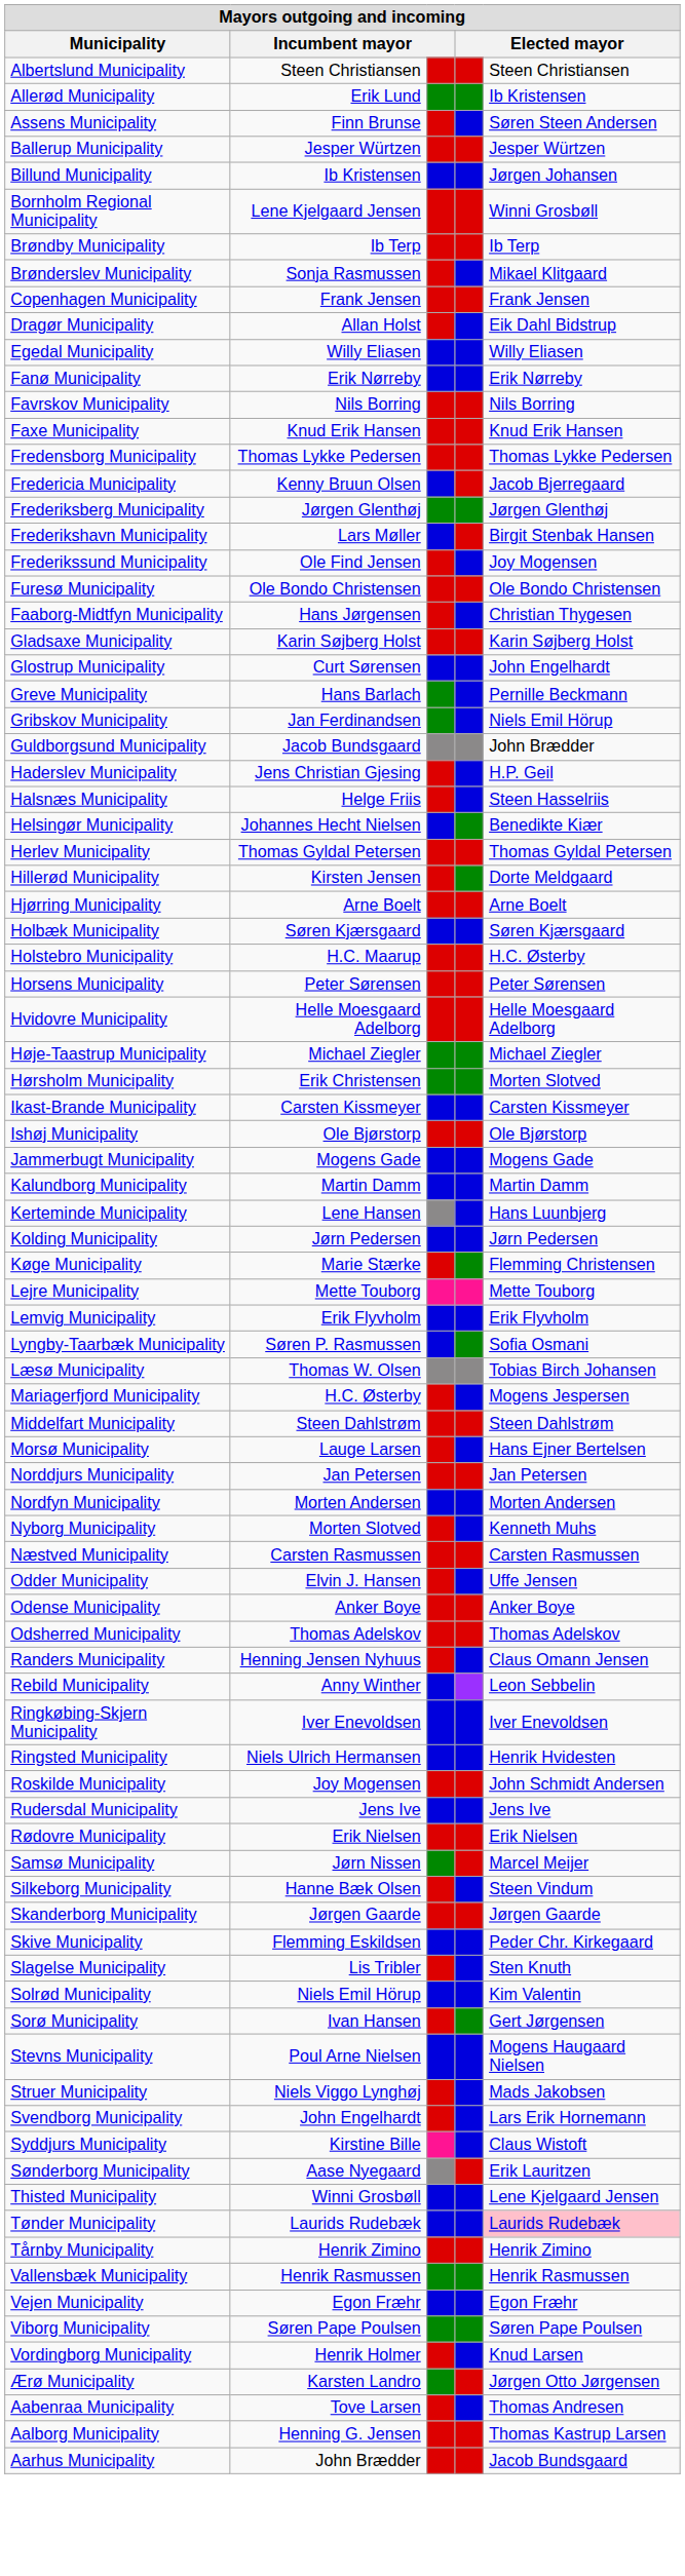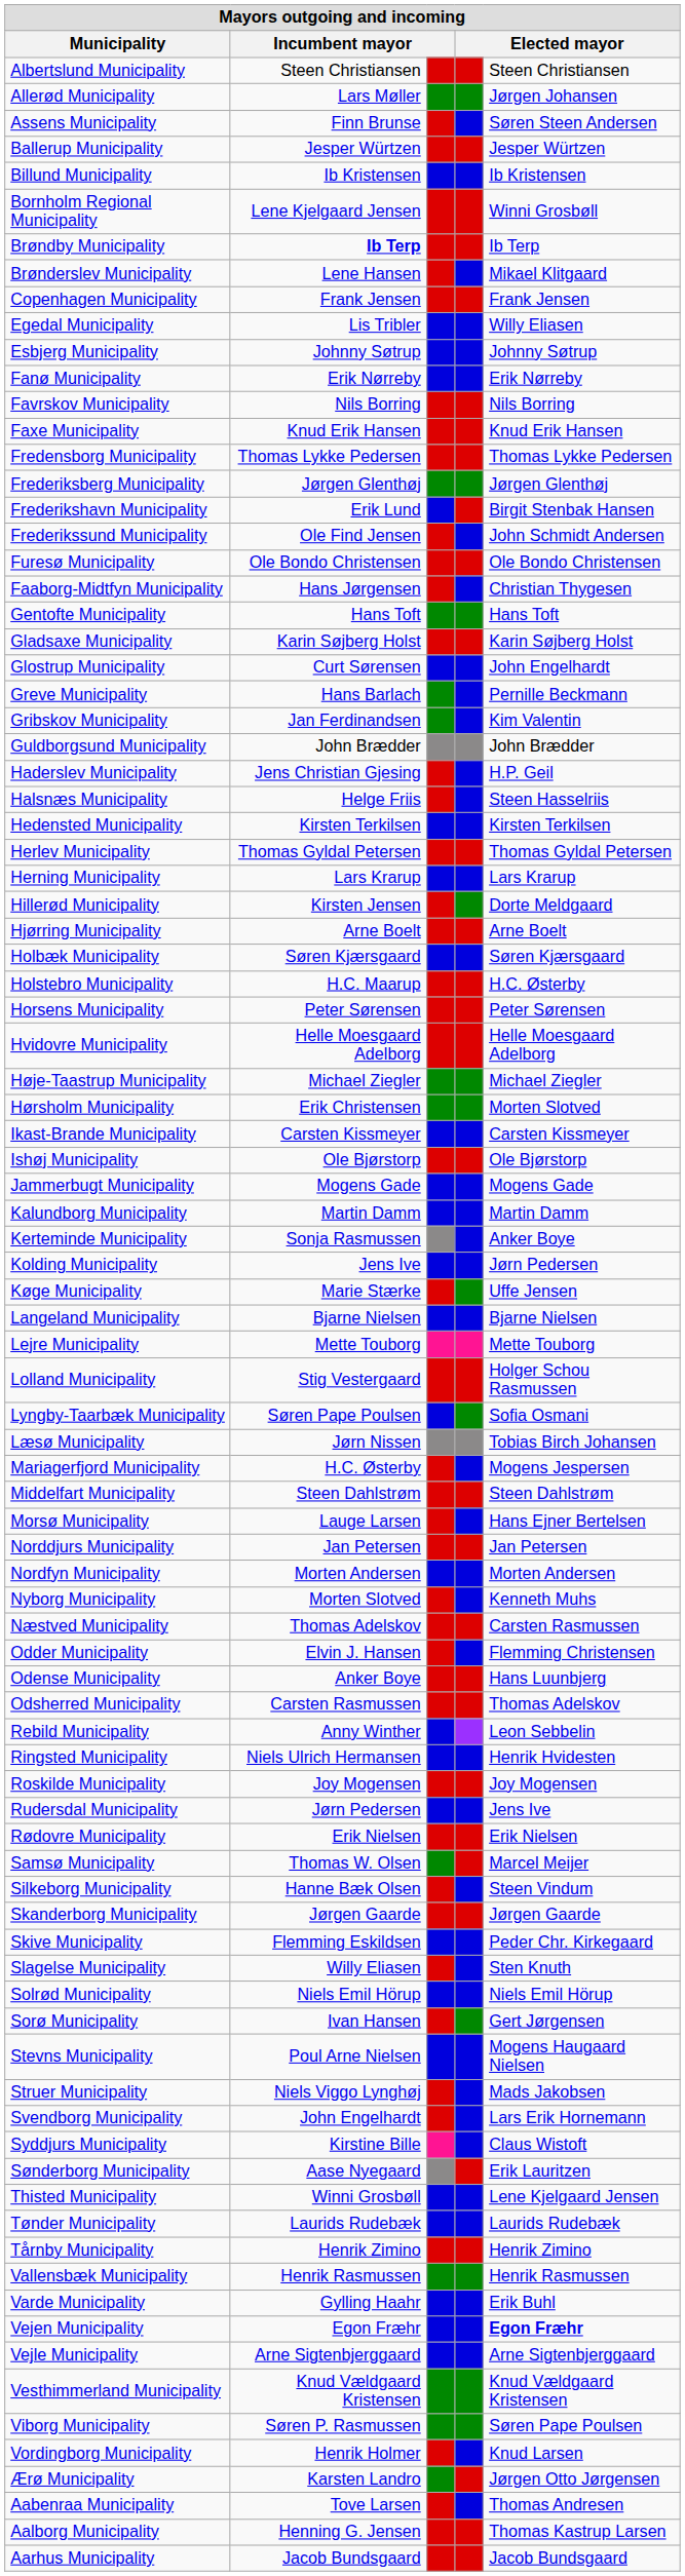Allerød Municipality | column 2: Erik Lund -> Lars Møller
Allerød Municipality | column 5: Ib Kristensen -> Jørgen Johansen
Billund Municipality | column 5: Jørgen Johansen -> Ib Kristensen
Brøndby Municipality | column 2: normal -> bold
Brønderslev Municipality | column 2: Sonja Rasmussen -> Lene Hansen
- row: Dragør Municipality | Allan Holst | Eik Dahl Bidstrup
Egedal Municipality | column 2: Willy Eliasen -> Lis Tribler
+ row: Esbjerg Municipality | Johnny Søtrup | Johnny Søtrup
- row: Fredericia Municipality | Kenny Bruun Olsen | Jacob Bjerregaard
Frederikshavn Municipality | column 2: Lars Møller -> Erik Lund
Frederikssund Municipality | column 5: Joy Mogensen -> John Schmidt Andersen
+ row: Gentofte Municipality | Hans Toft | Hans Toft
Gribskov Municipality | column 5: Niels Emil Hörup -> Kim Valentin
Guldborgsund Municipality | column 2: Jacob Bundsgaard -> John Brædder
+ row: Hedensted Municipality | Kirsten Terkilsen | Kirsten Terkilsen
- row: Helsingør Municipality | Johannes Hecht Nielsen | Benedikte Kiær
+ row: Herning Municipality | Lars Krarup | Lars Krarup
Kerteminde Municipality | column 2: Lene Hansen -> Sonja Rasmussen
Kerteminde Municipality | column 5: Hans Luunbjerg -> Anker Boye
Kolding Municipality | column 2: Jørn Pedersen -> Jens Ive
Køge Municipality | column 5: Flemming Christensen -> Uffe Jensen
+ row: Langeland Municipality | Bjarne Nielsen | Bjarne Nielsen
- row: Lemvig Municipality | Erik Flyvholm | Erik Flyvholm
+ row: Lolland Municipality | Stig Vestergaard | Holger Schou Rasmussen
Lyngby-Taarbæk Municipality | column 2: Søren P. Rasmussen -> Søren Pape Poulsen
Læsø Municipality | column 2: Thomas W. Olsen -> Jørn Nissen
Næstved Municipality | column 2: Carsten Rasmussen -> Thomas Adelskov
Odder Municipality | column 5: Uffe Jensen -> Flemming Christensen
Odense Municipality | column 5: Anker Boye -> Hans Luunbjerg
Odsherred Municipality | column 2: Thomas Adelskov -> Carsten Rasmussen
- row: Randers Municipality | Henning Jensen Nyhuus | Claus Omann Jensen
- row: Ringkøbing-Skjern Municipality | Iver Enevoldsen | Iver Enevoldsen
Roskilde Municipality | column 5: John Schmidt Andersen -> Joy Mogensen
Rudersdal Municipality | column 2: Jens Ive -> Jørn Pedersen
Samsø Municipality | column 2: Jørn Nissen -> Thomas W. Olsen
Slagelse Municipality | column 2: Lis Tribler -> Willy Eliasen
Solrød Municipality | column 5: Kim Valentin -> Niels Emil Hörup
Tønder Municipality | column 5: pink background -> no background
+ row: Varde Municipality | Gylling Haahr | Erik Buhl
Vejen Municipality | column 5: normal -> bold
+ row: Vejle Municipality | Arne Sigtenbjerggaard | Arne Sigtenbjerggaard
+ row: Vesthimmerland Municipality | Knud Vældgaard Kristensen | Knud Vældgaard Kristensen
Viborg Municipality | column 2: Søren Pape Poulsen -> Søren P. Rasmussen
Aarhus Municipality | column 2: John Brædder -> Jacob Bundsgaard
